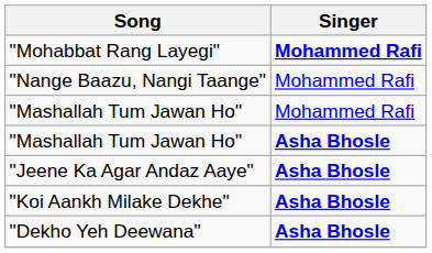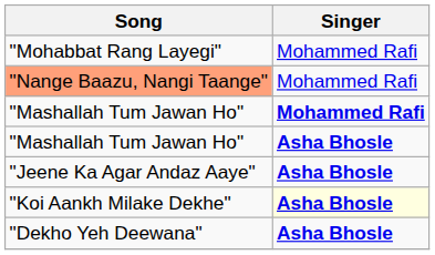row 2 | Singer: bold -> normal
row 3 | Song: no background -> lightsalmon background
row 4 | Singer: normal -> bold
row 7 | Singer: no background -> lightyellow background
